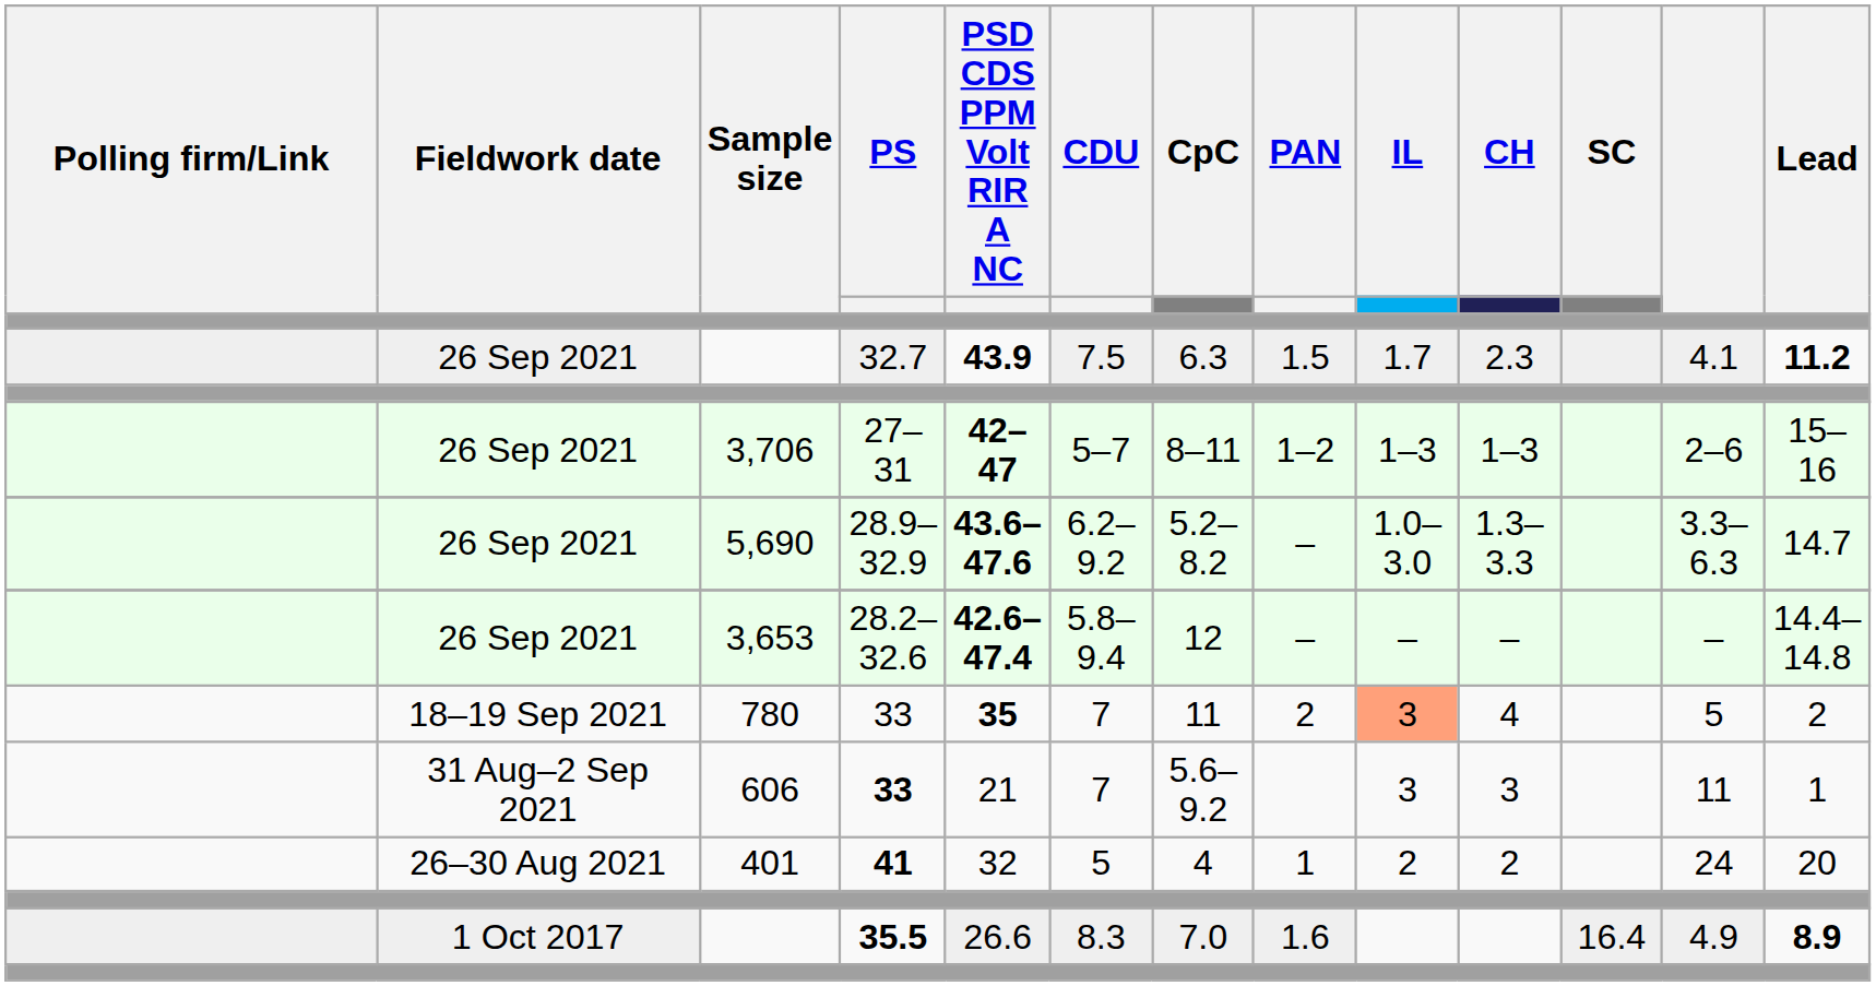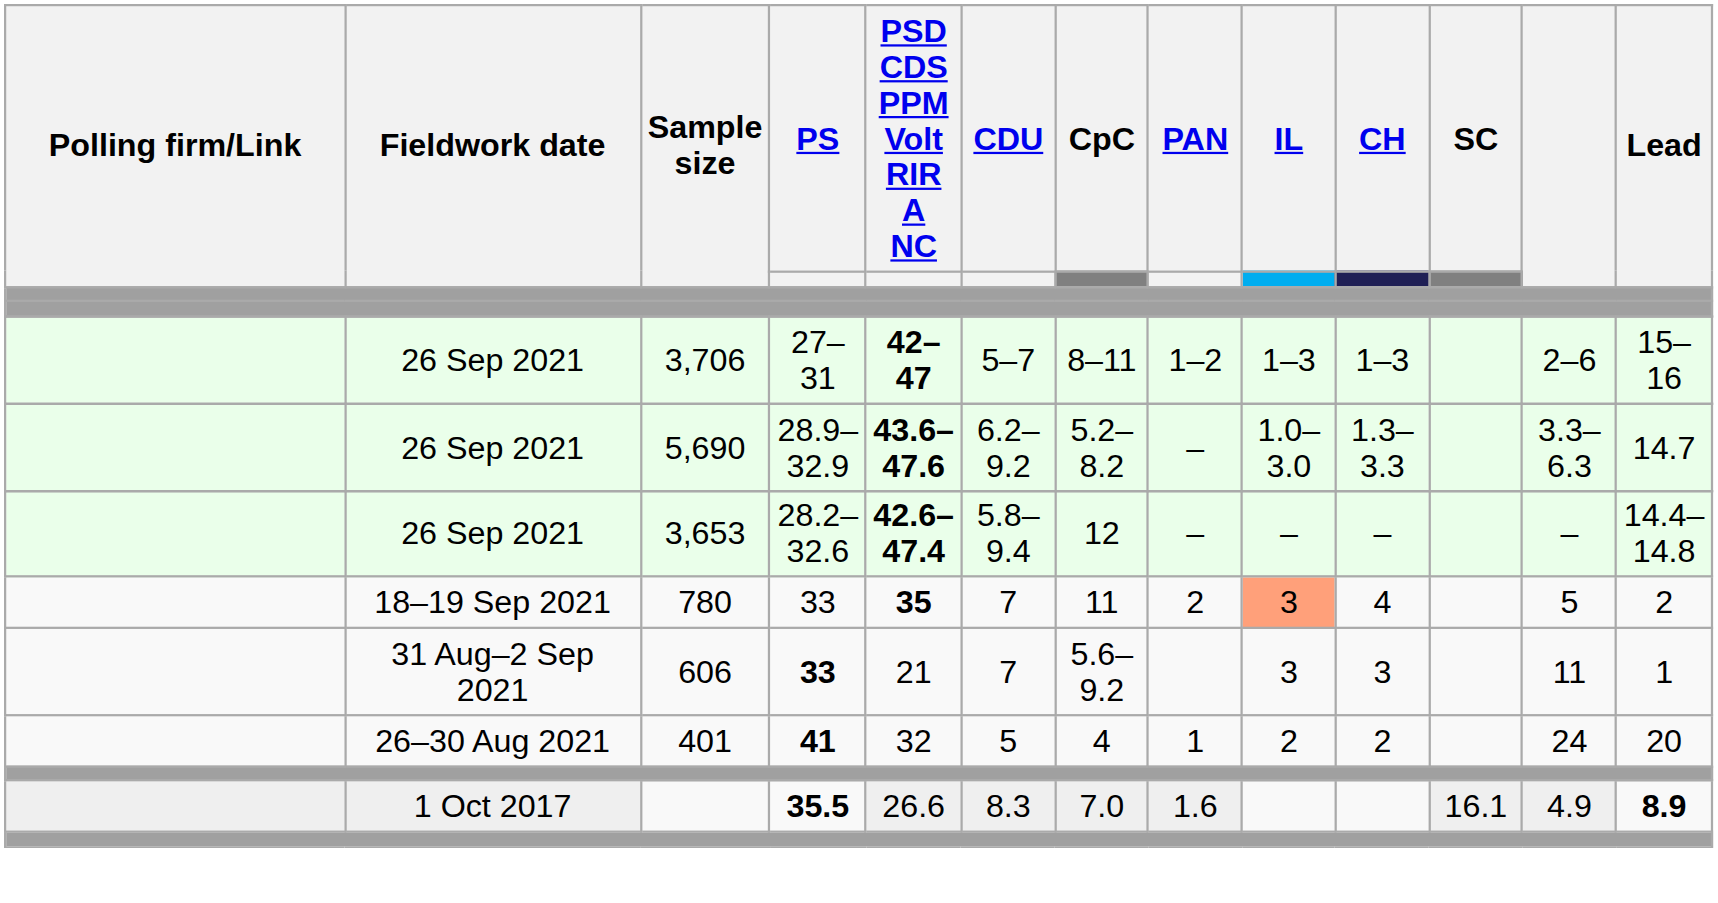- row: 26 Sep 2021 | 32.7 | 43.9 | 7.5 | 6.3 | 1.5 | 1.7 | 2.3 | 4.1 | 11.2
35.5 | SC: 16.4 -> 16.1
